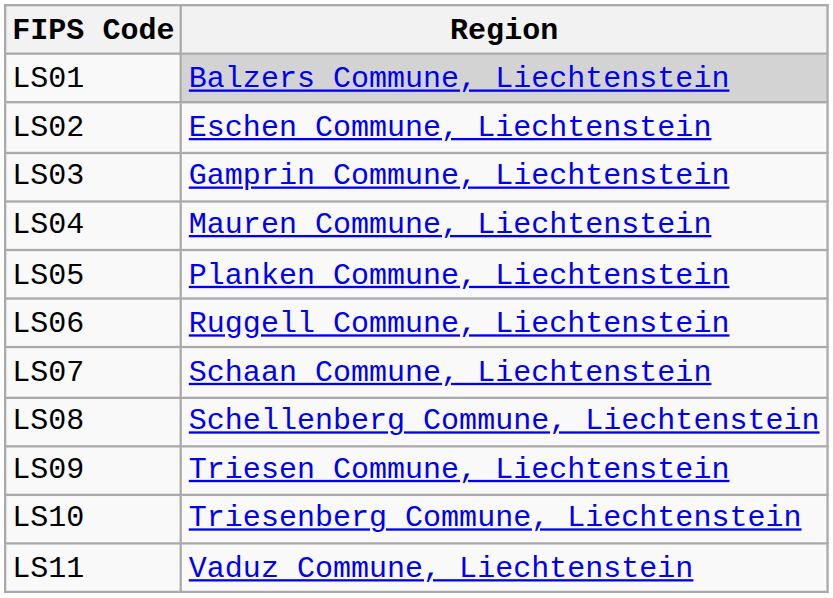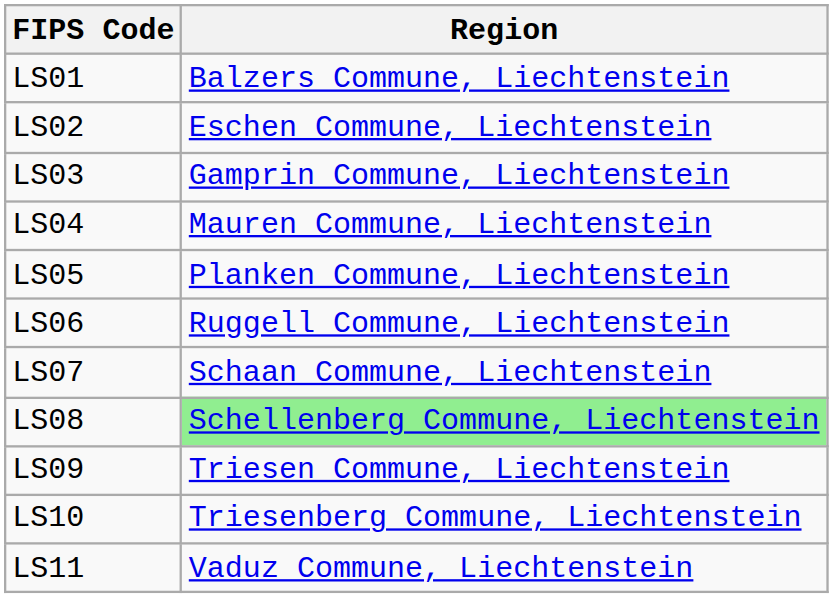LS01 | Region: lightgrey background -> no background
LS08 | Region: no background -> lightgreen background
